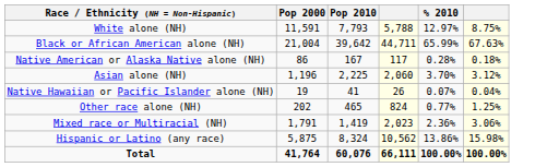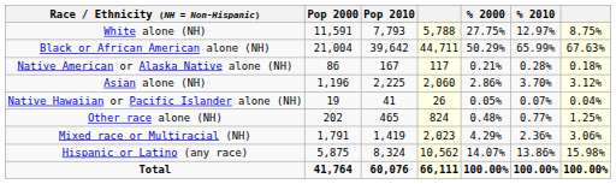+ column: % 2000 | 27.75% | 50.29% | 0.21% | 2.86% | 0.05% | 0.48% | 4.29% | 14.07% | 100.00%
